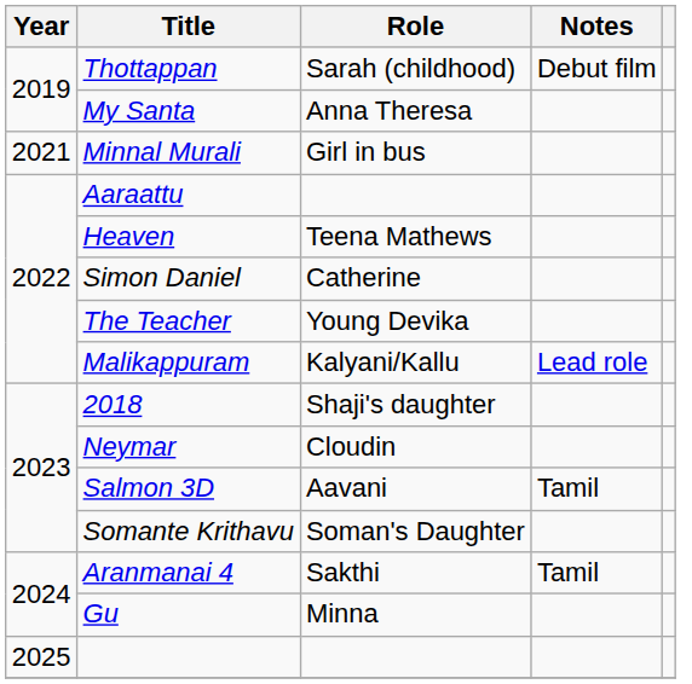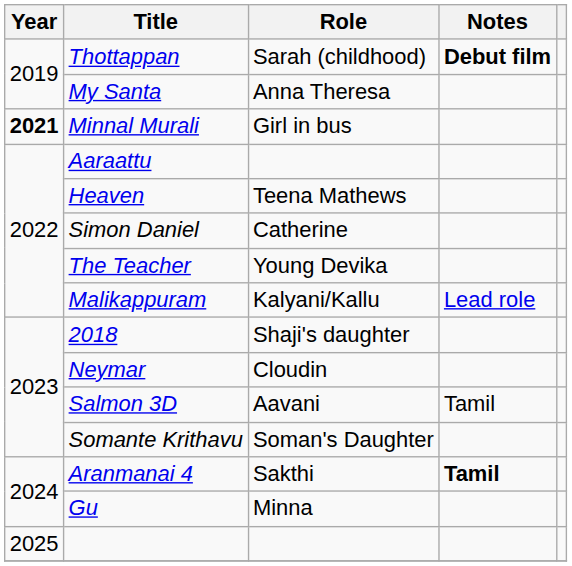Thottappan | Notes: normal -> bold
Minnal Murali | Year: normal -> bold
Aranmanai 4 | Notes: normal -> bold
